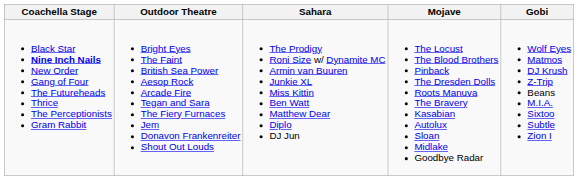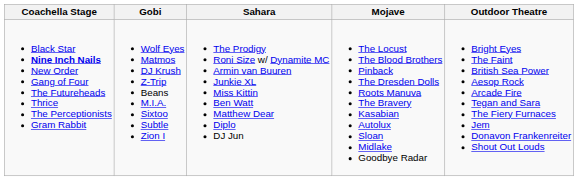columns swapped: Outdoor Theatre <-> Gobi
